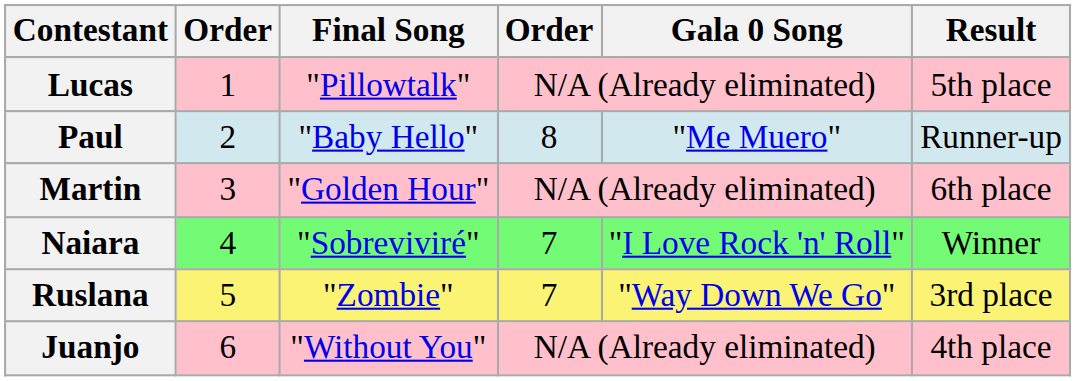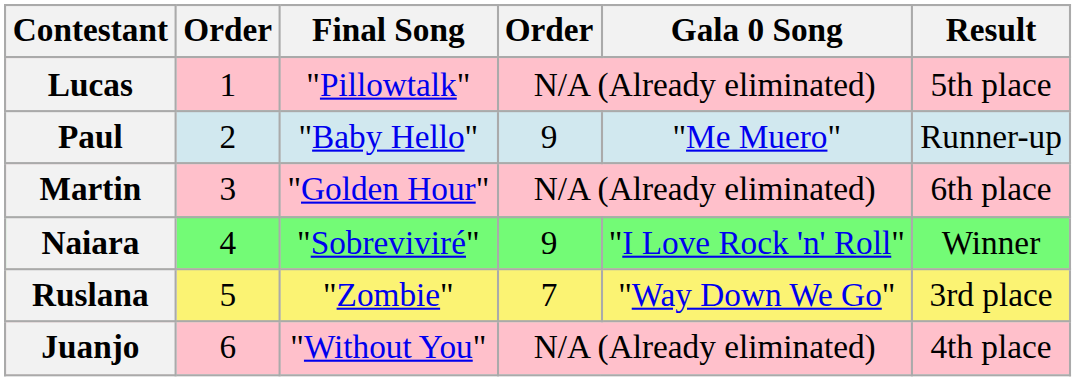Paul | column 4: 8 -> 9
Naiara | column 4: 7 -> 9
